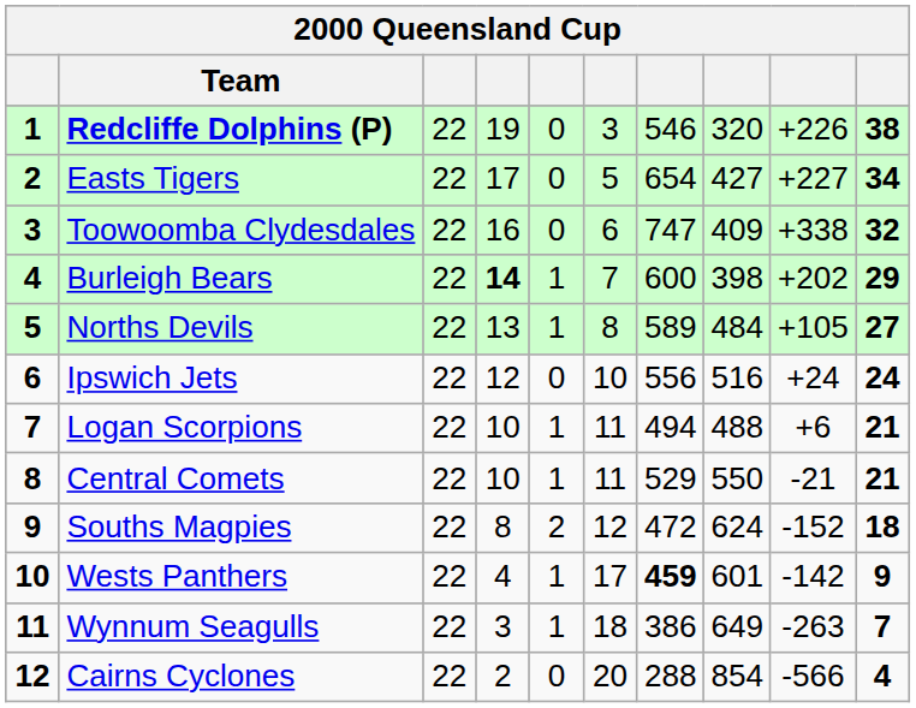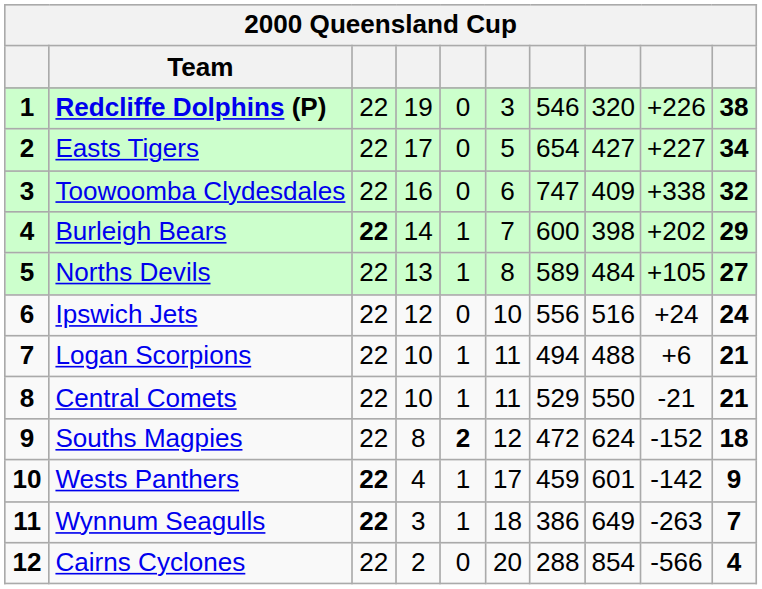Burleigh Bears | column 3: normal -> bold
Burleigh Bears | column 4: bold -> normal
Souths Magpies | column 5: normal -> bold
Wests Panthers | column 3: normal -> bold
Wests Panthers | column 7: bold -> normal
Wynnum Seagulls | column 3: normal -> bold
